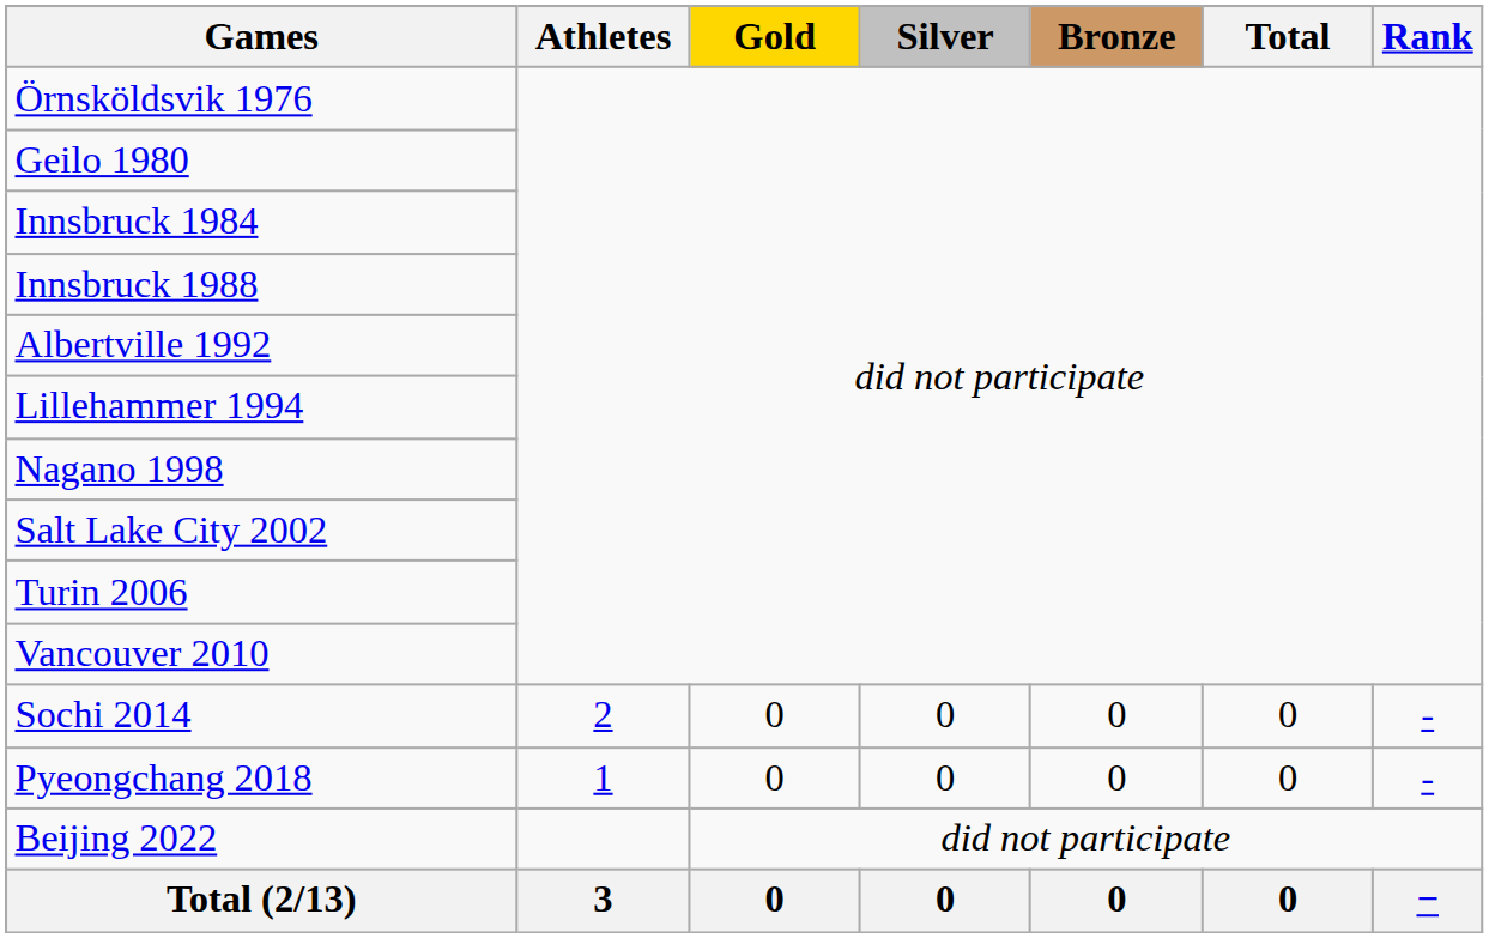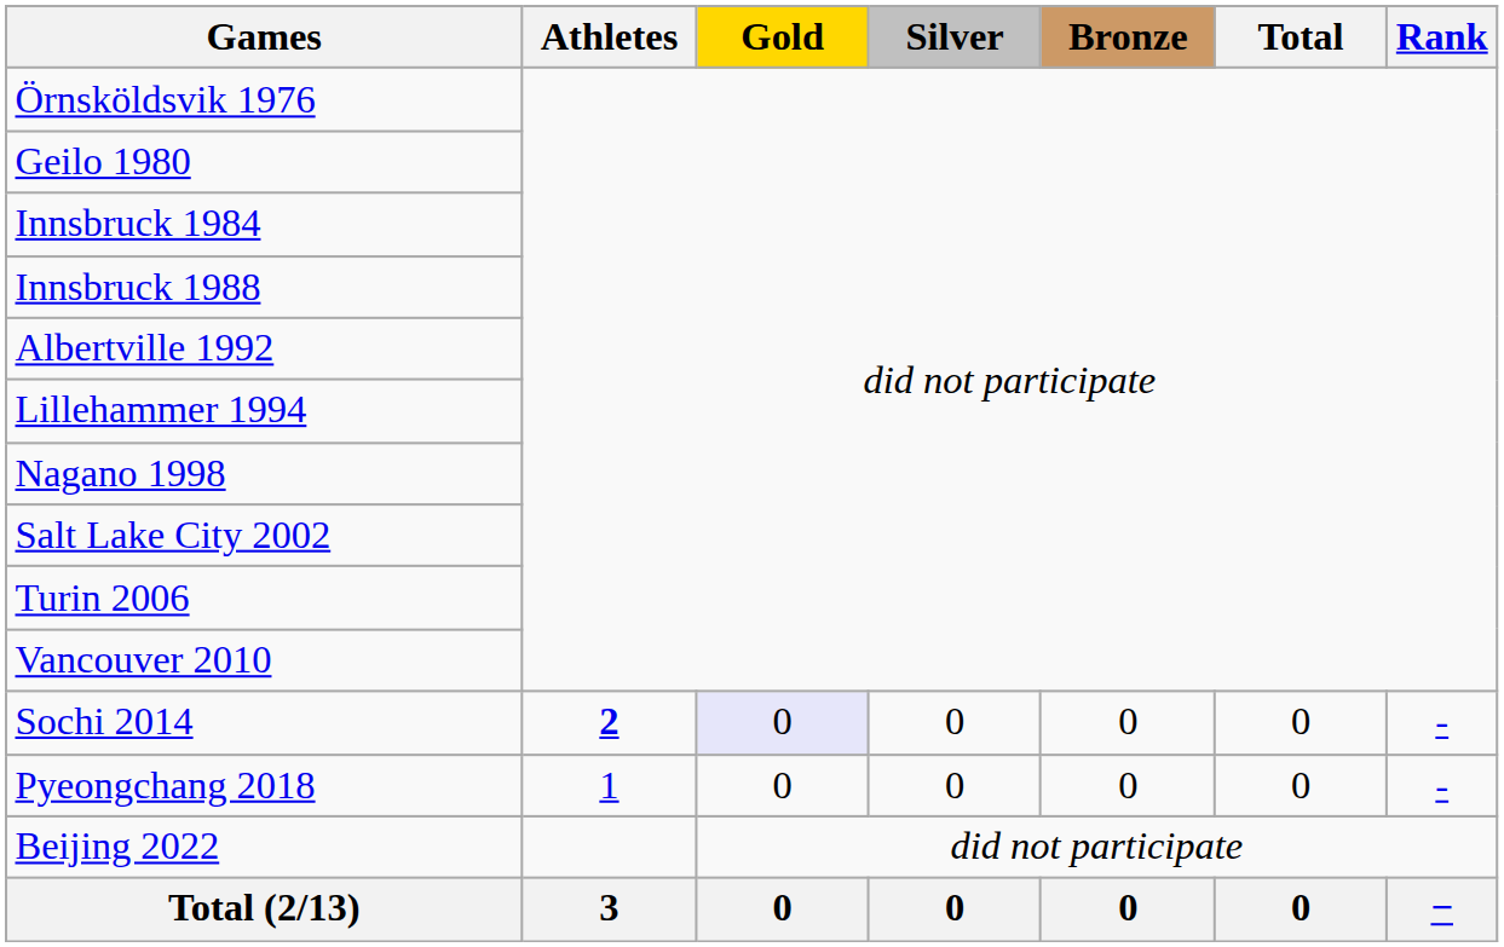Sochi 2014 | Athletes: normal -> bold
Sochi 2014 | Gold: no background -> lavender background
